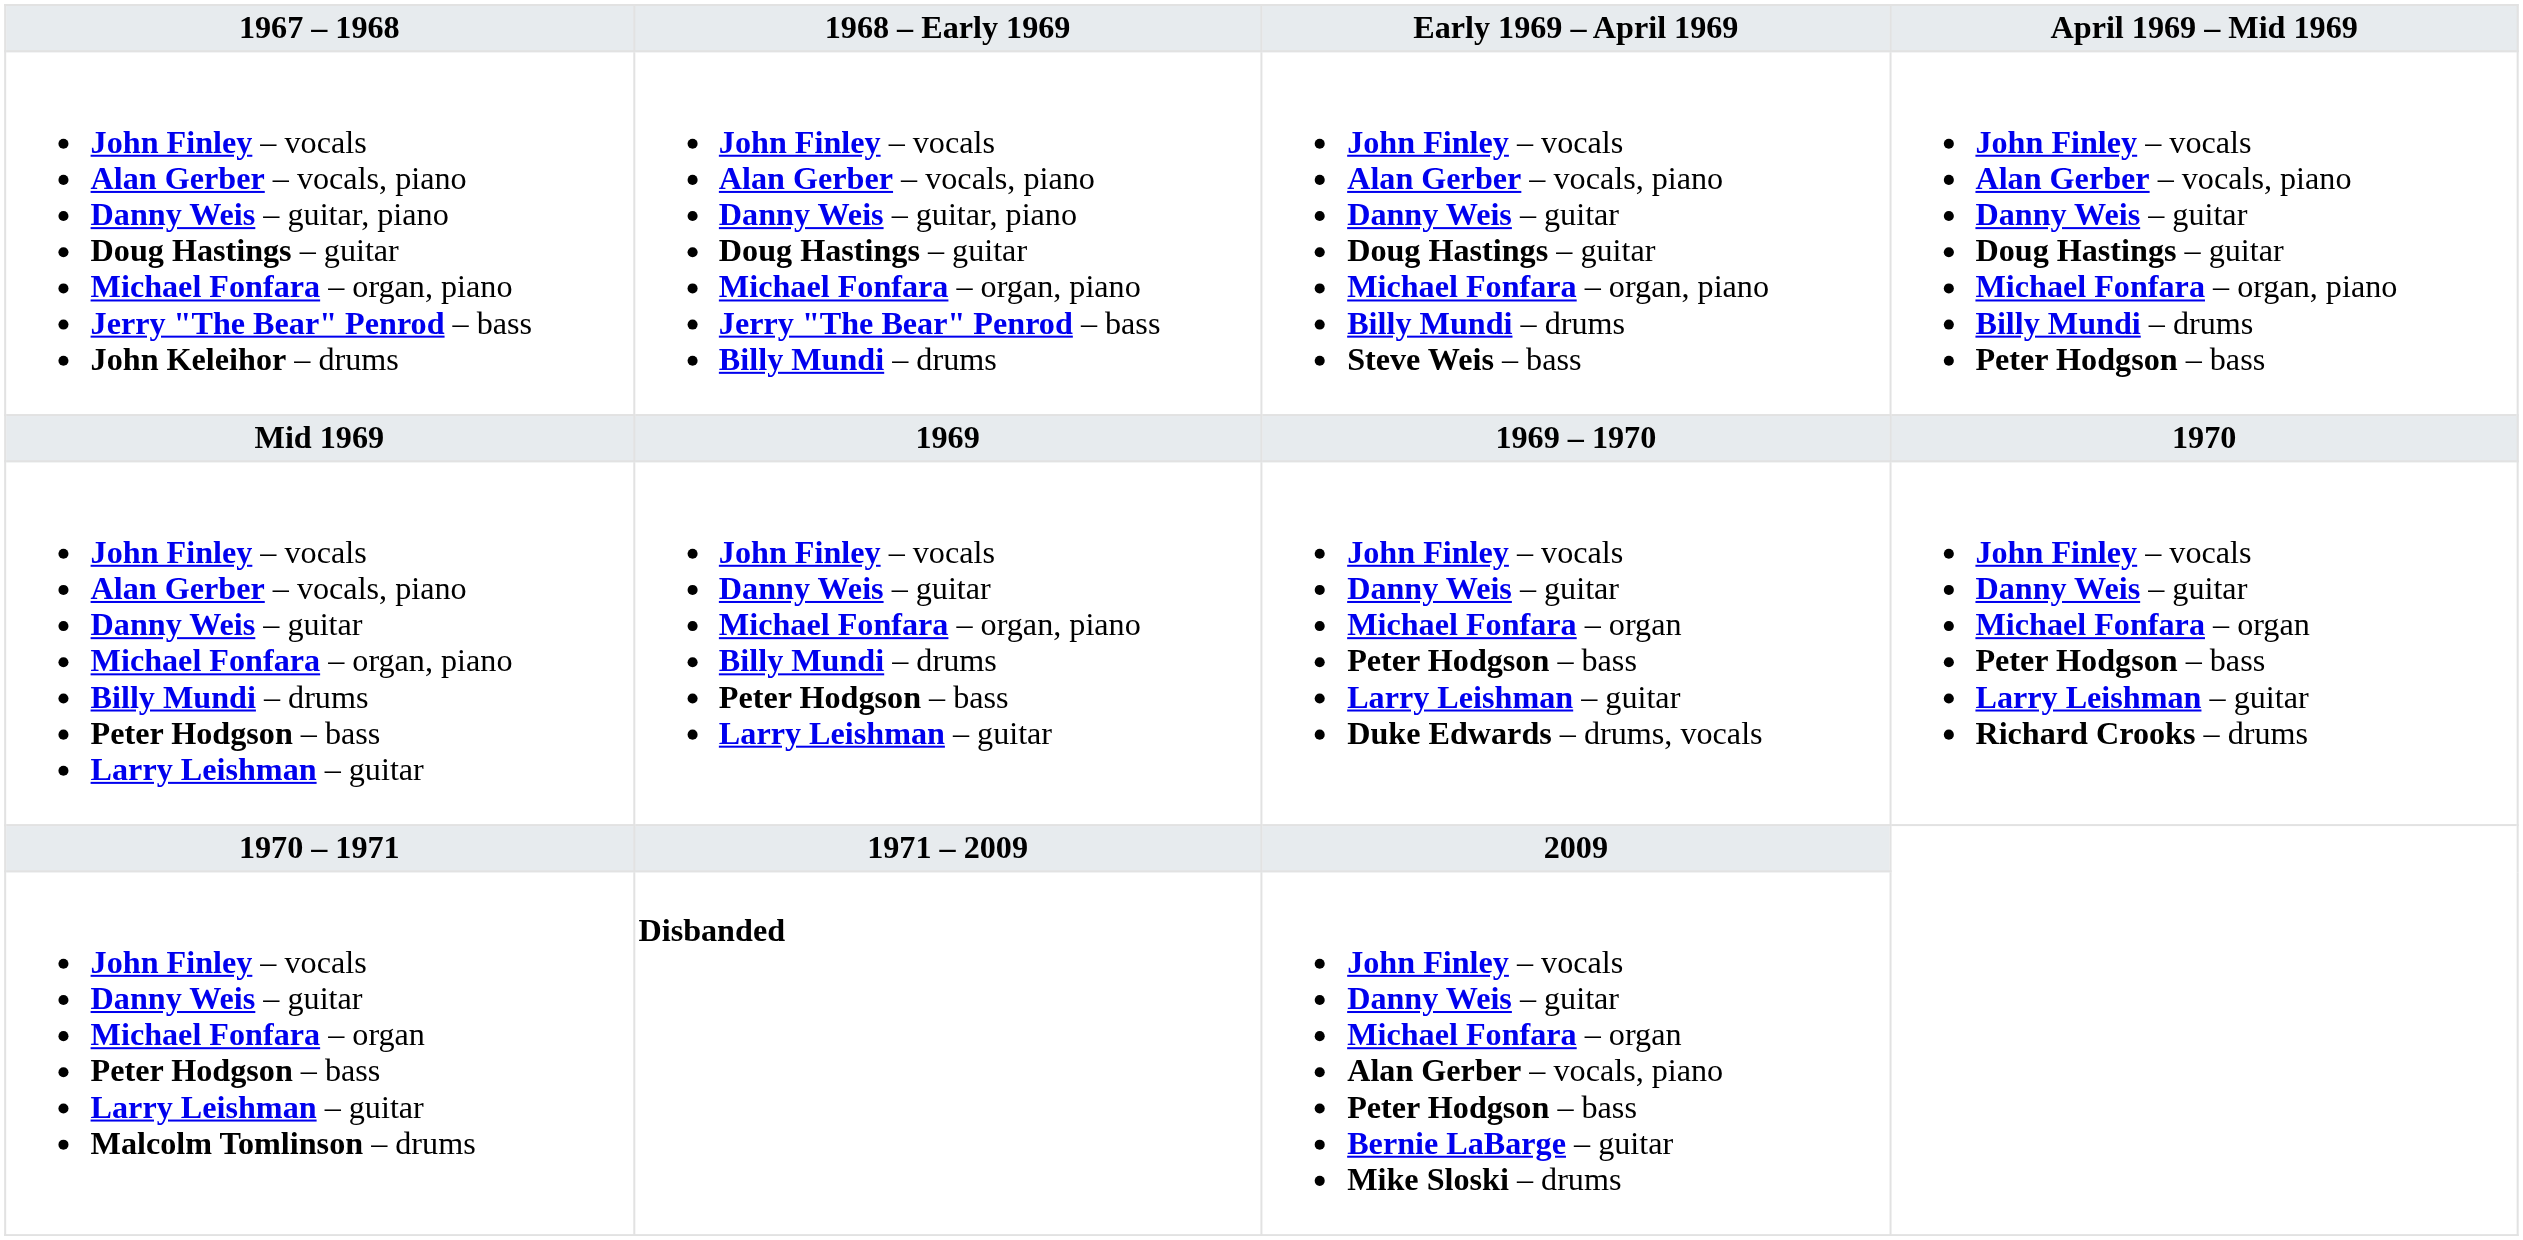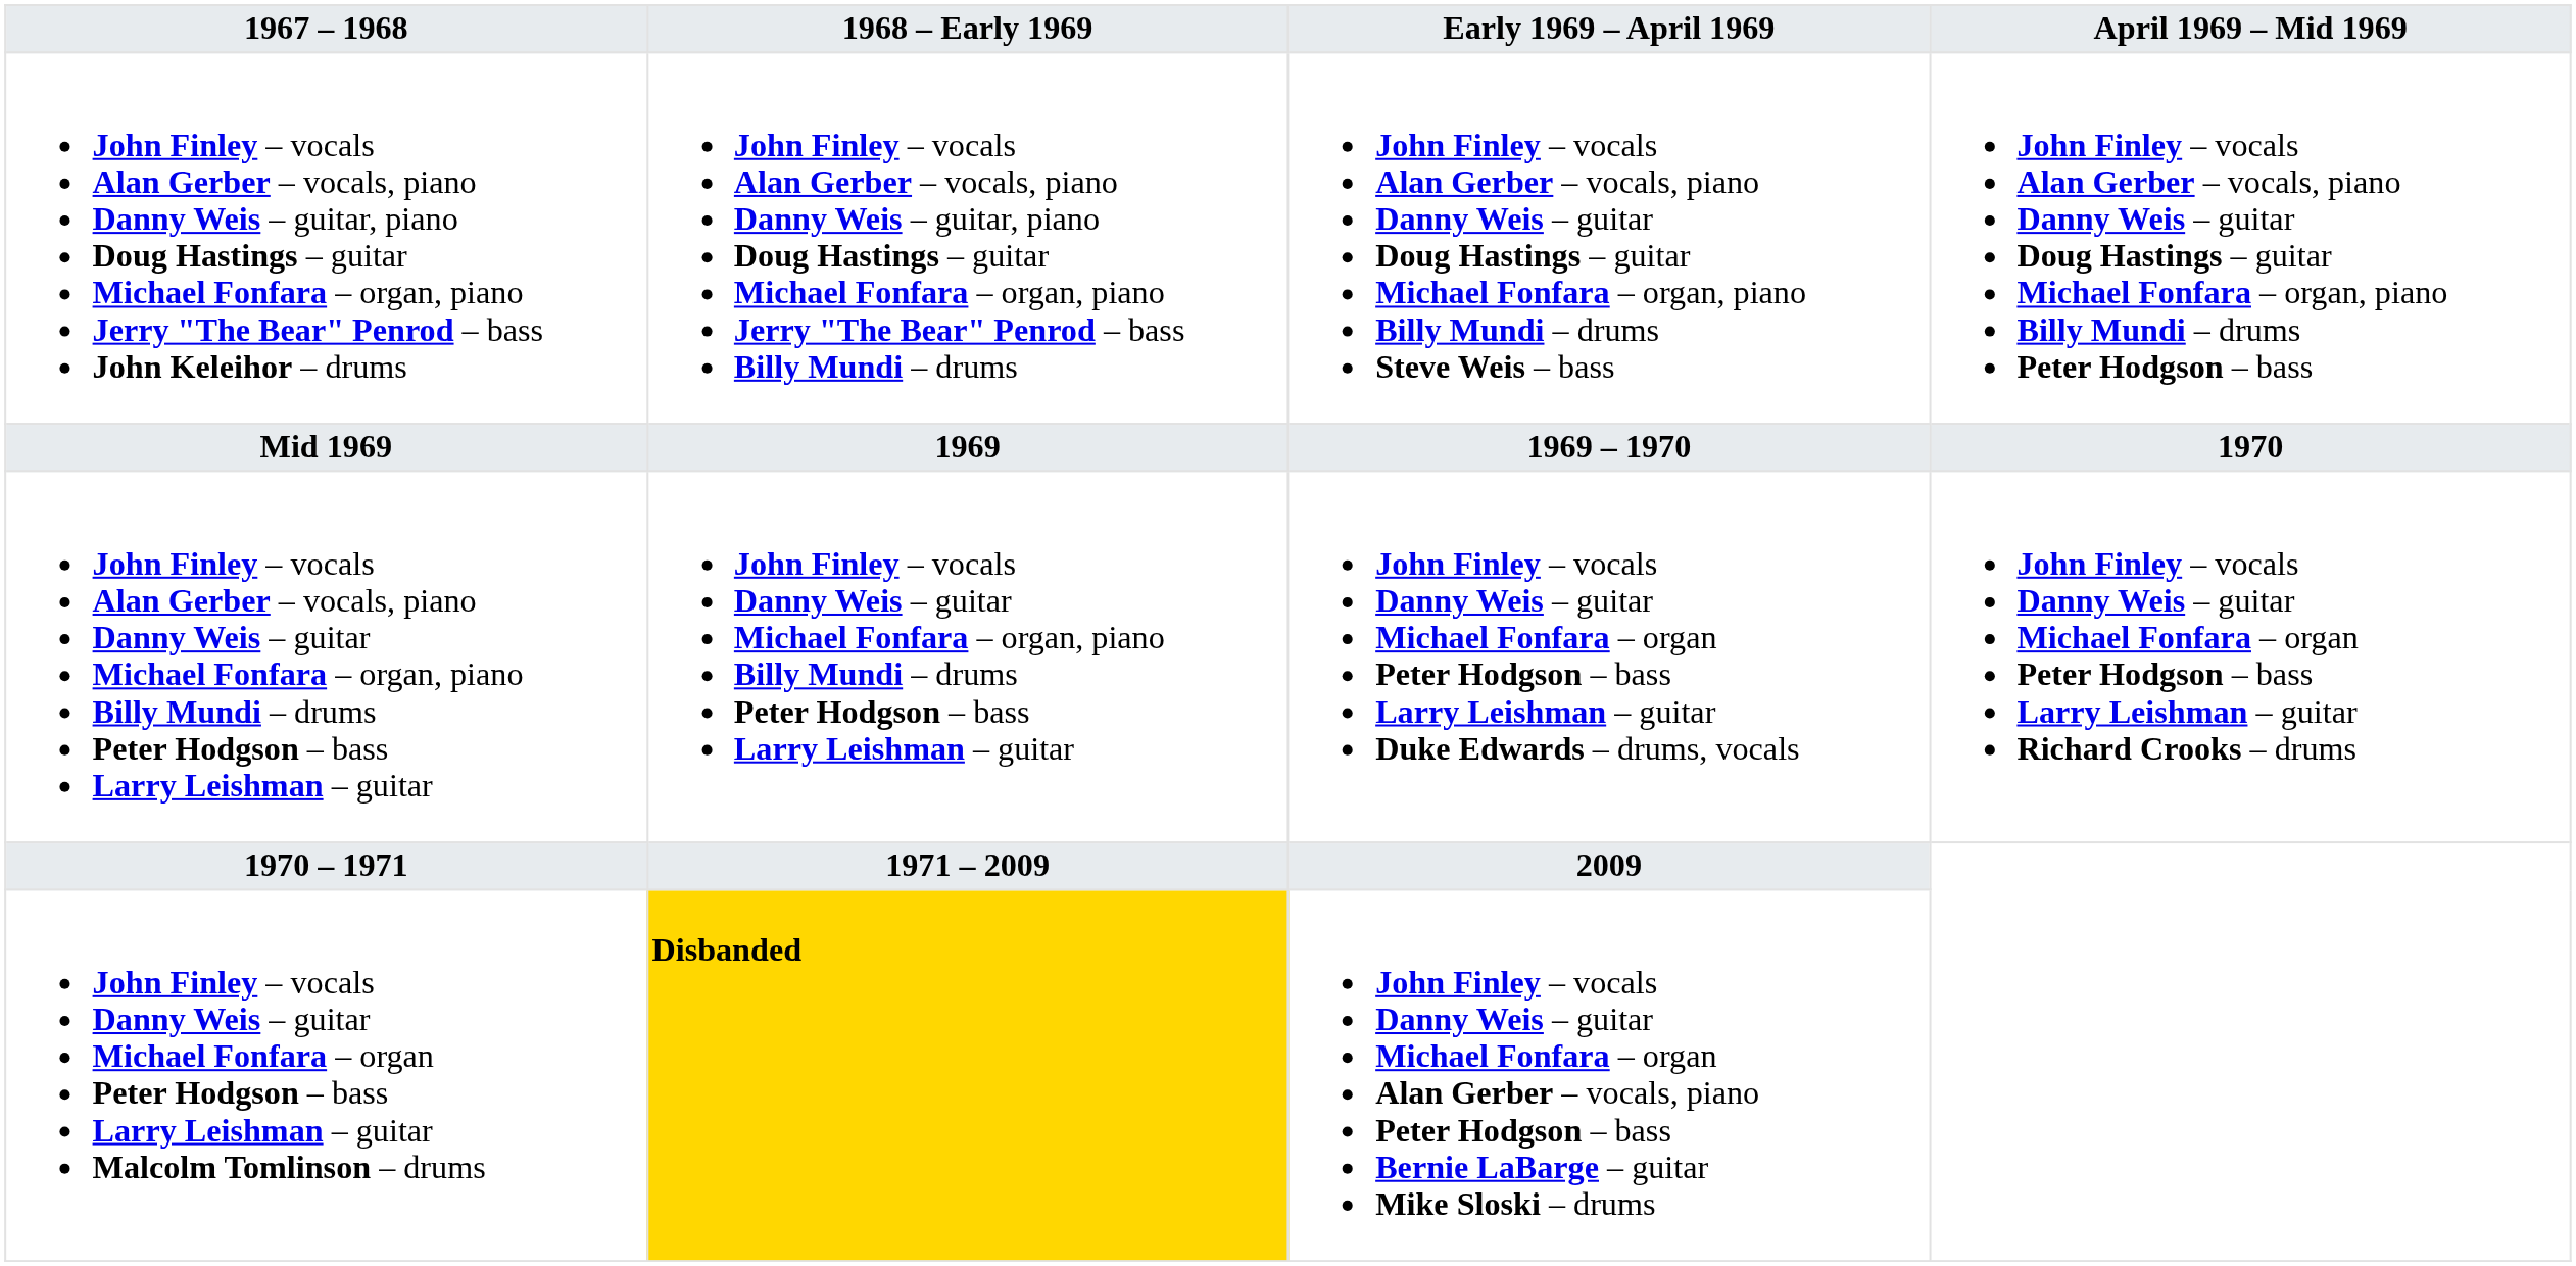row 6 | 1968 – Early 1969: no background -> gold background
